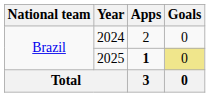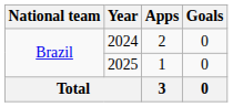2025 | Apps: bold -> normal
2025 | Goals: khaki background -> no background
